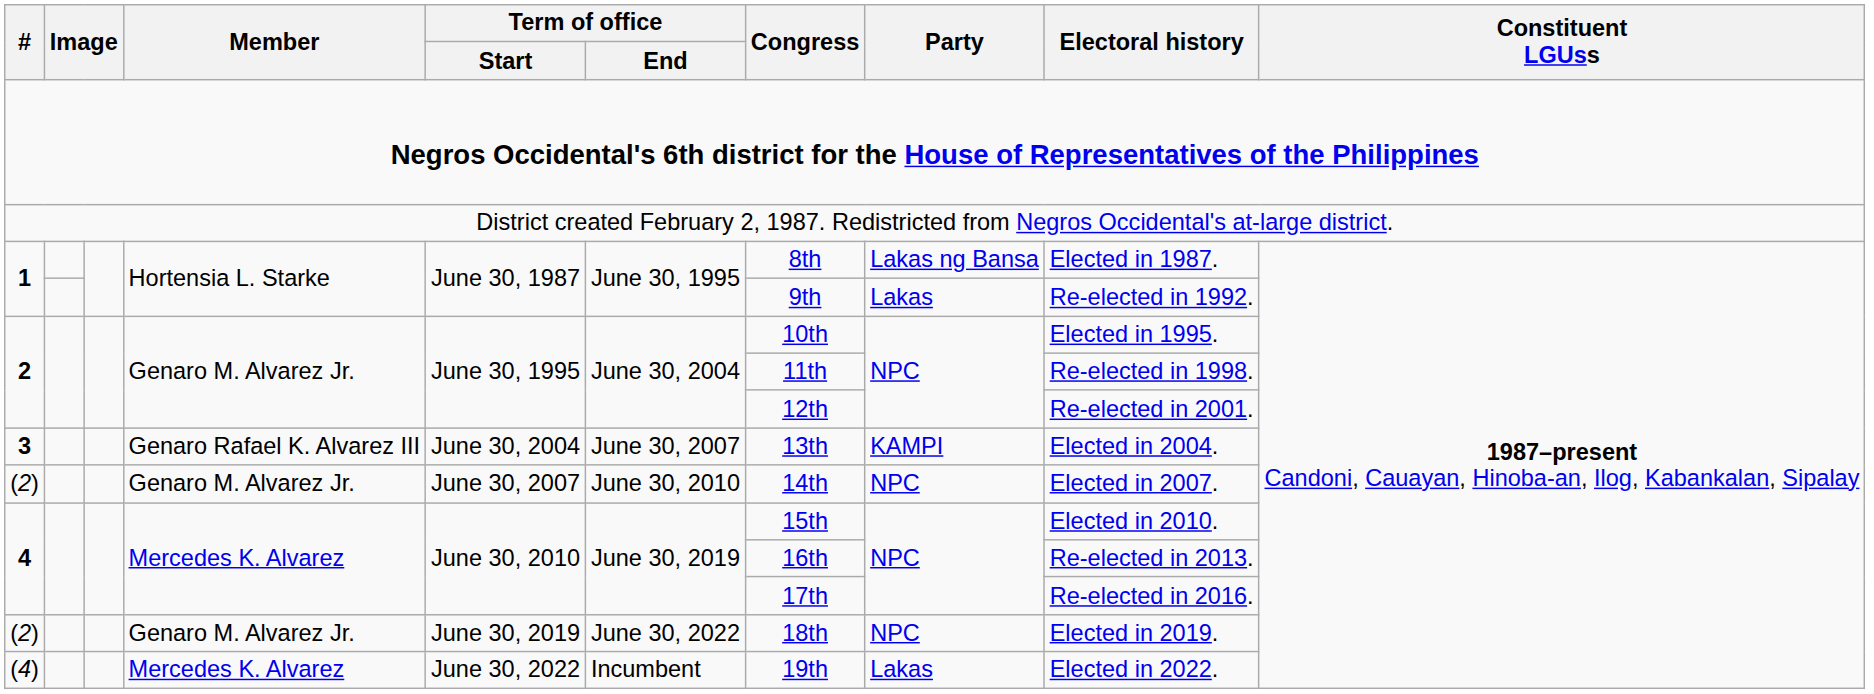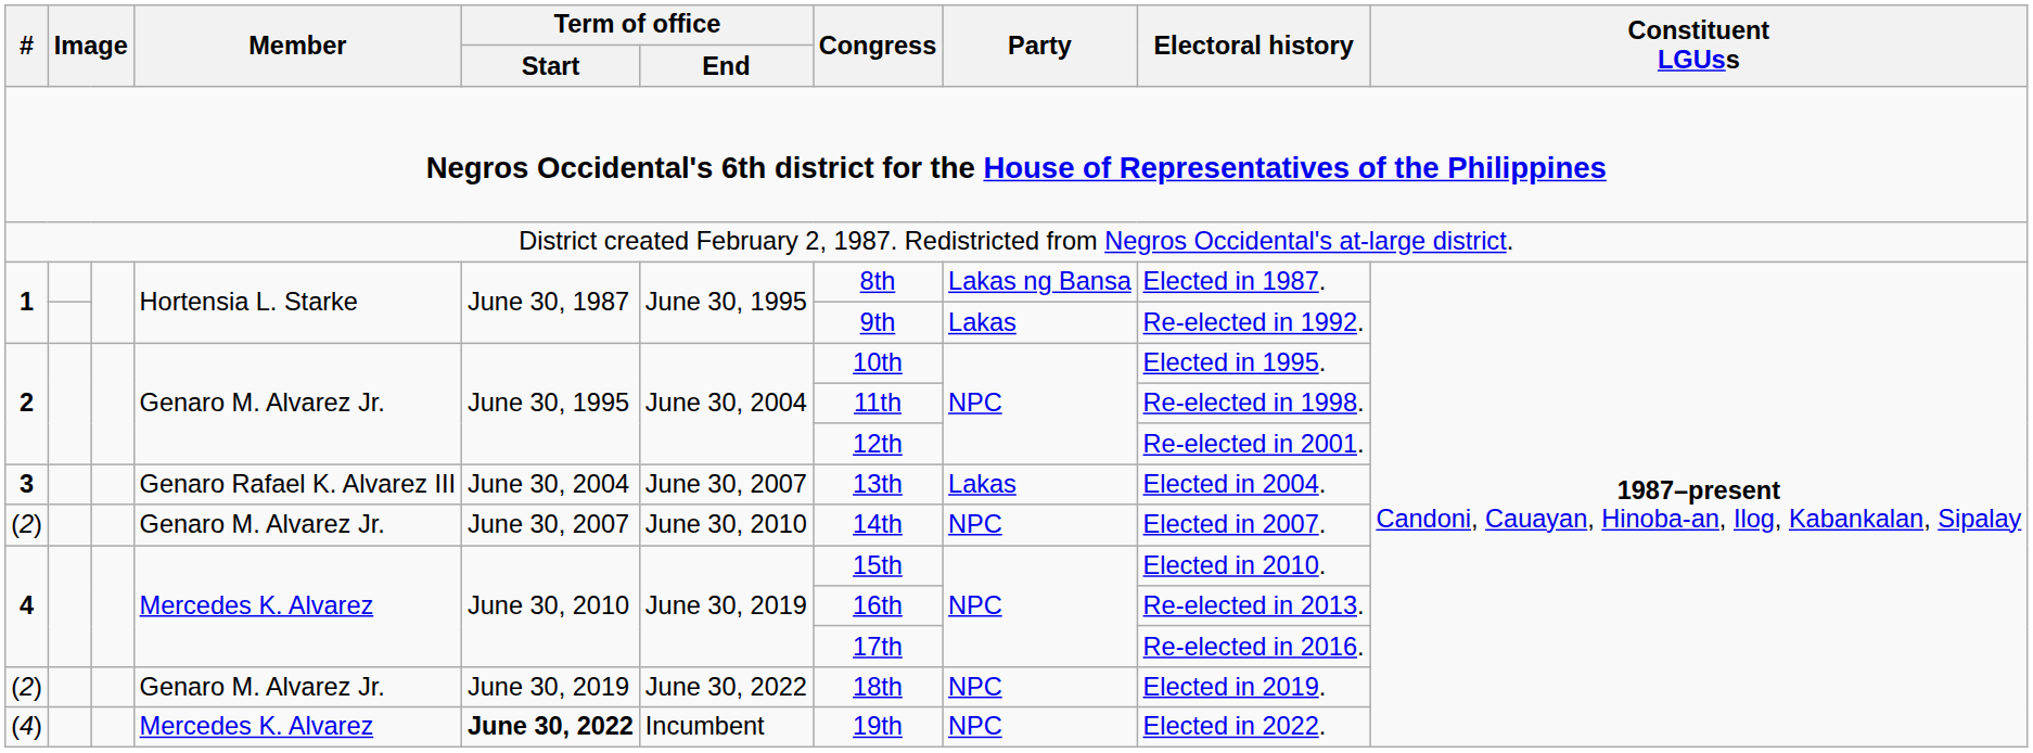3 | Party: KAMPI -> Lakas
(4) | Term of office / Start: normal -> bold
(4) | Party: Lakas -> NPC
